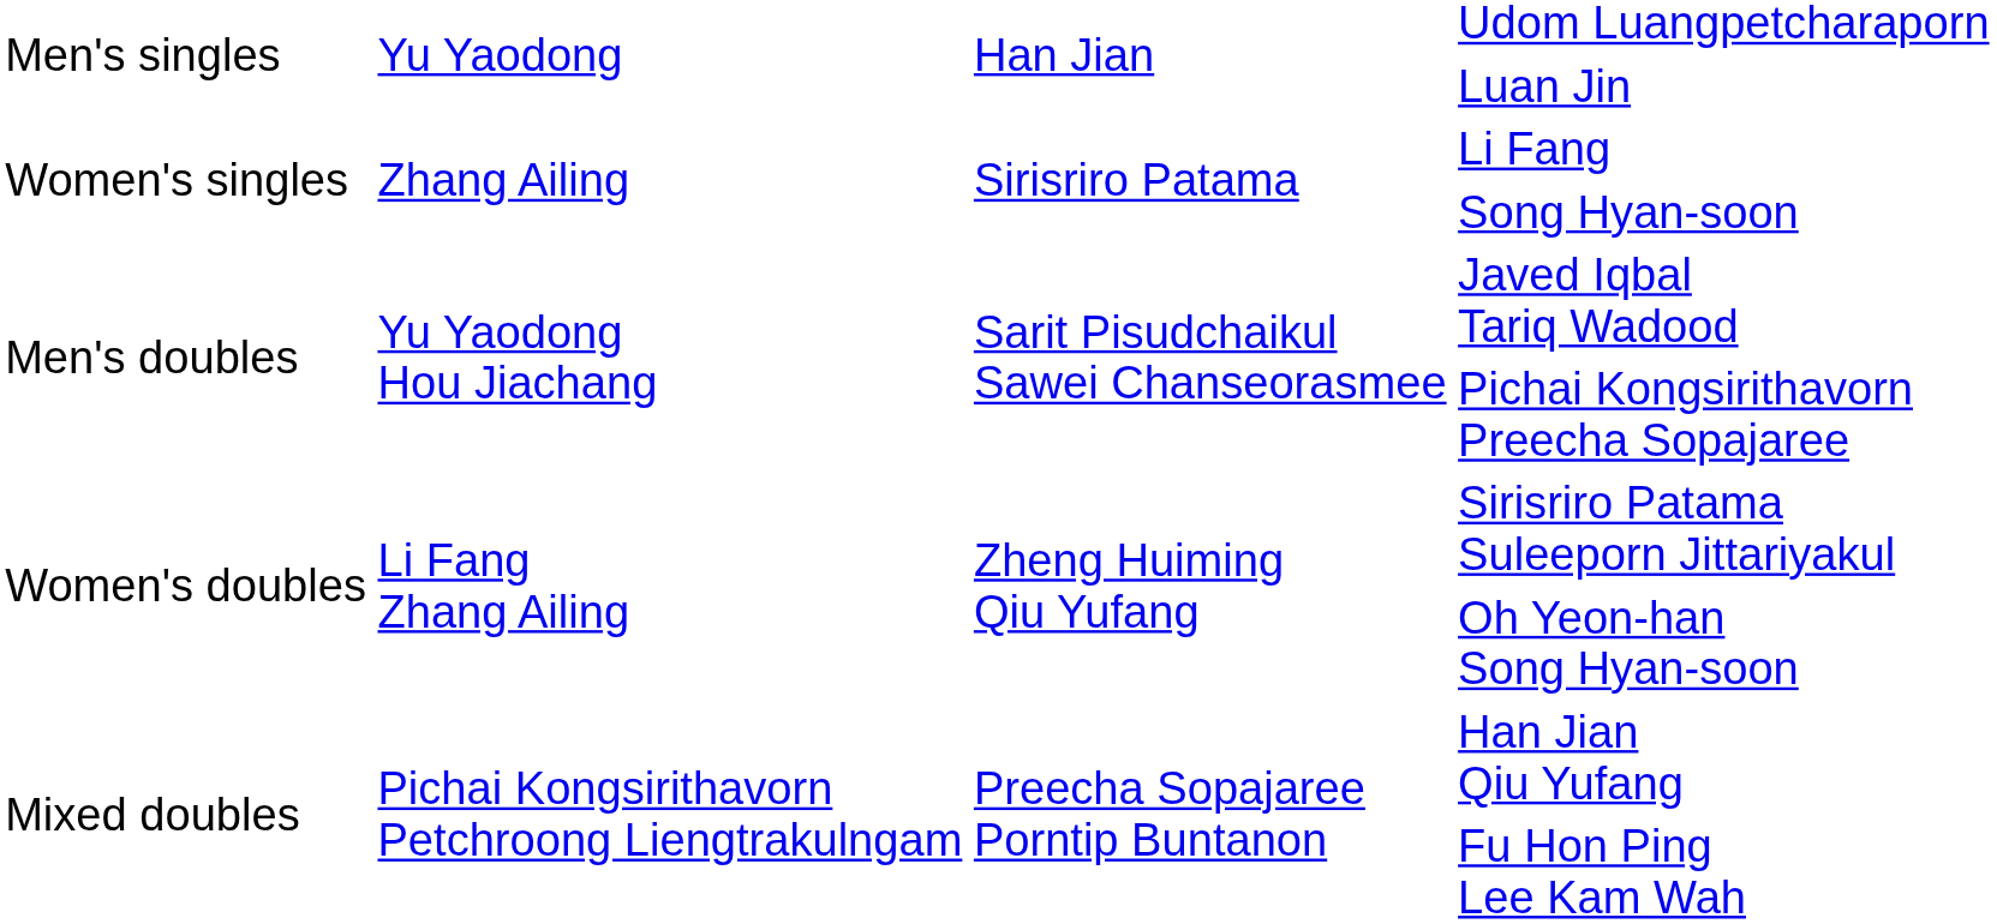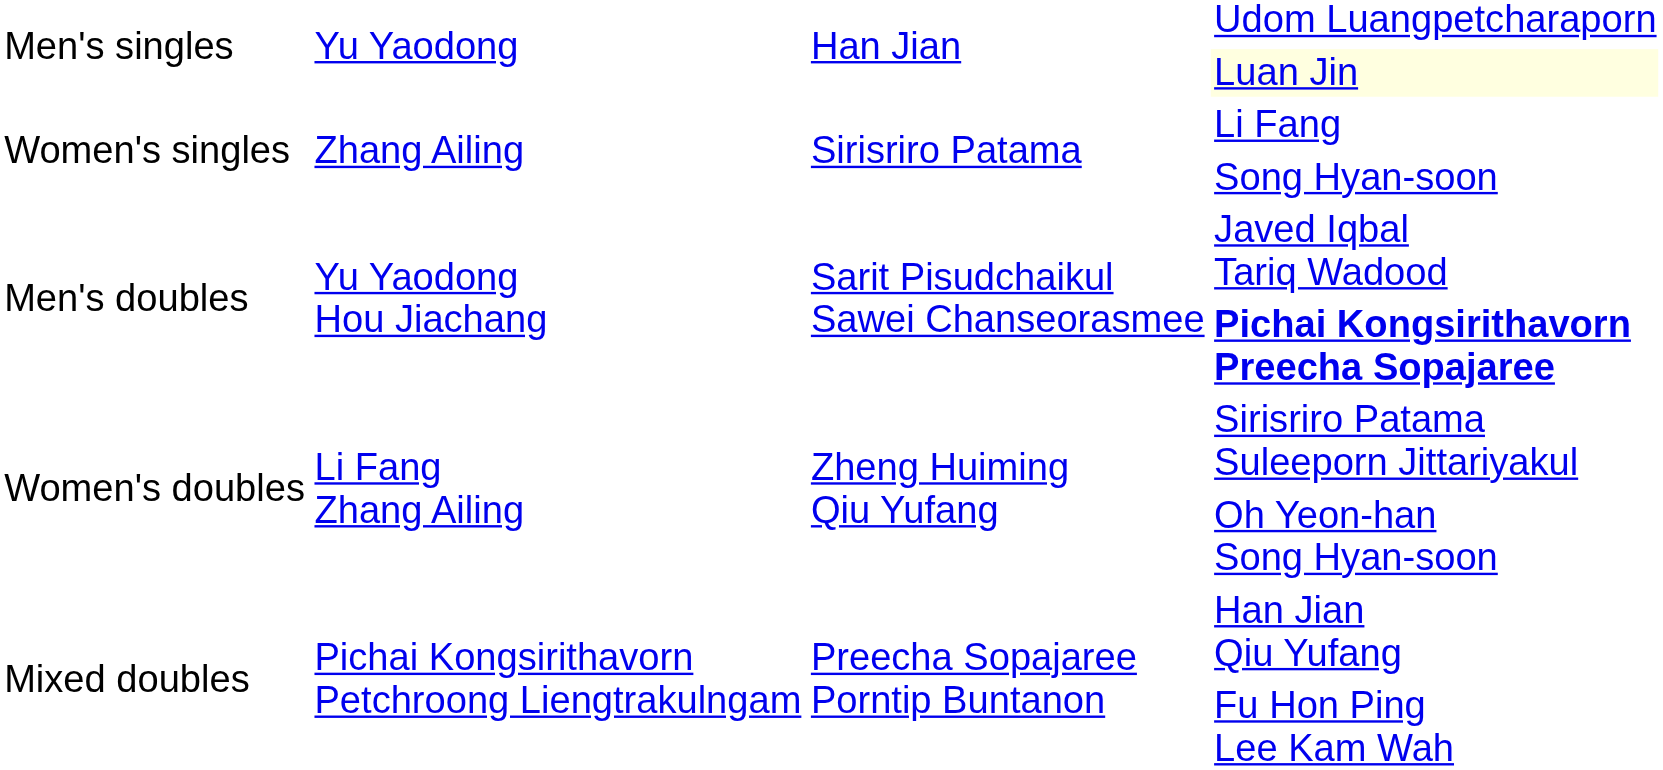Luan Jin | column 4: no background -> lightyellow background
Pichai Kongsirithavorn Preecha Sopajaree | column 4: normal -> bold
